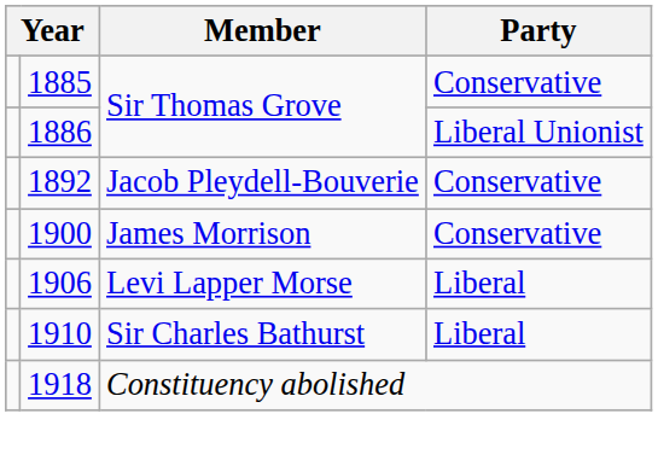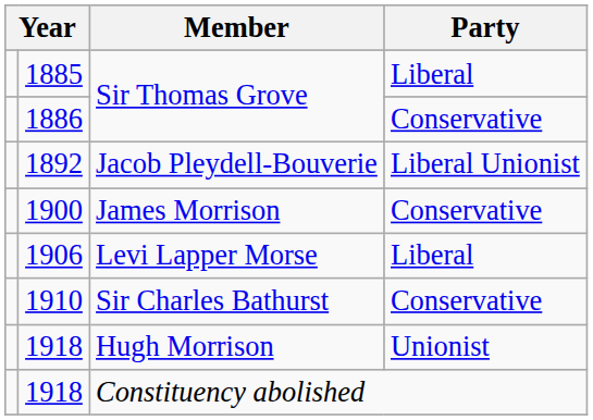1885 | Party: Conservative -> Liberal
1886 | Party: Liberal Unionist -> Conservative
1892 | Party: Conservative -> Liberal Unionist
1910 | Party: Liberal -> Conservative
+ row: 1918 | Hugh Morrison | Unionist
